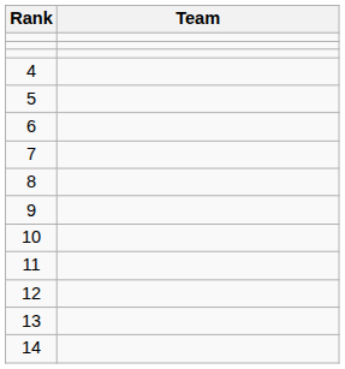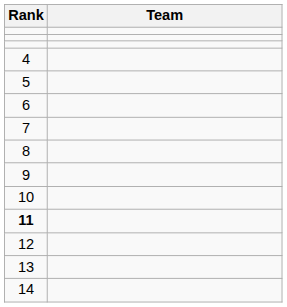row 12 | Rank: normal -> bold
